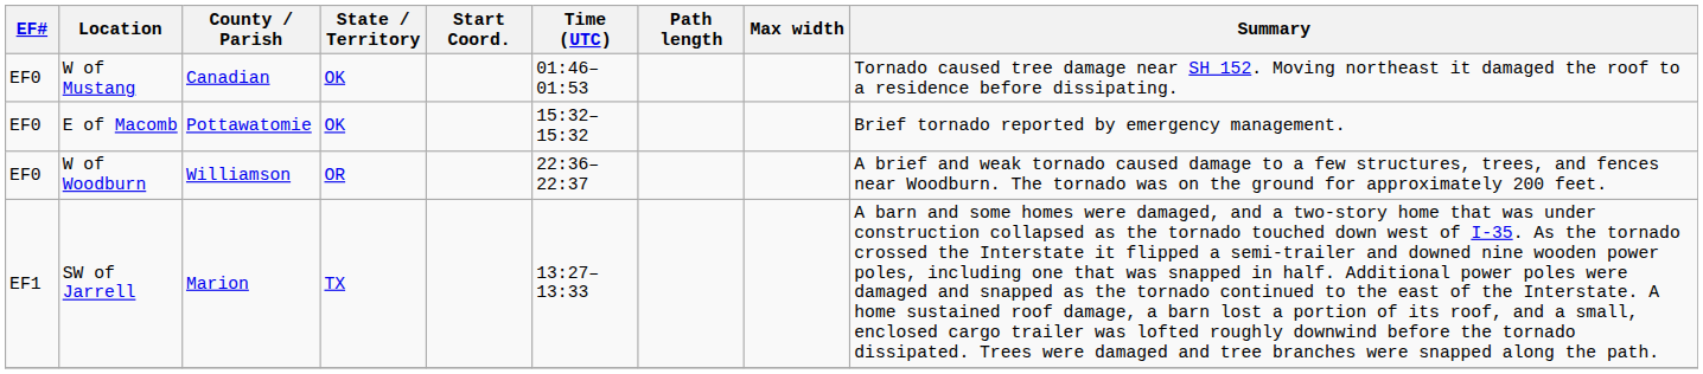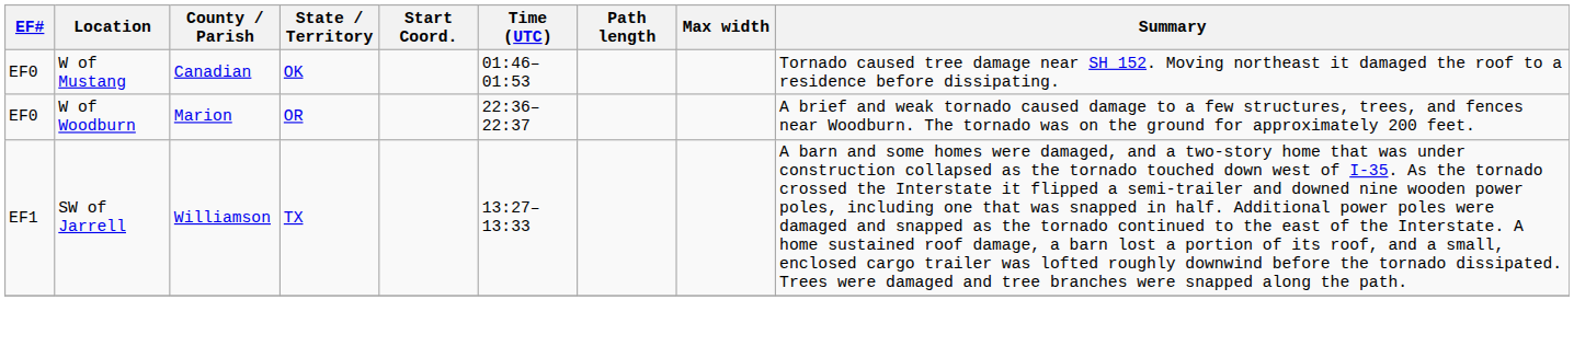- row: EF0 | E of Macomb | Pottawatomie | OK | 15:32–15:32 | Brief tornado reported by emergency management.
W of Woodburn | County / Parish: Williamson -> Marion
SW of Jarrell | County / Parish: Marion -> Williamson
